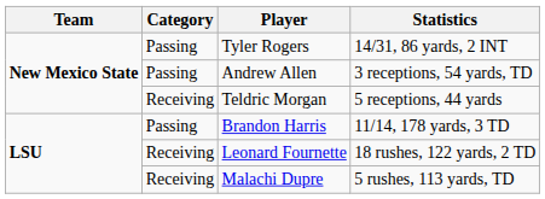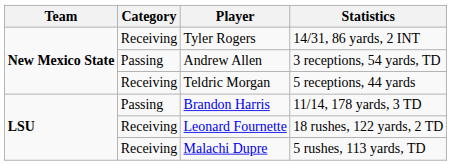Tyler Rogers | Category: Passing -> Receiving
